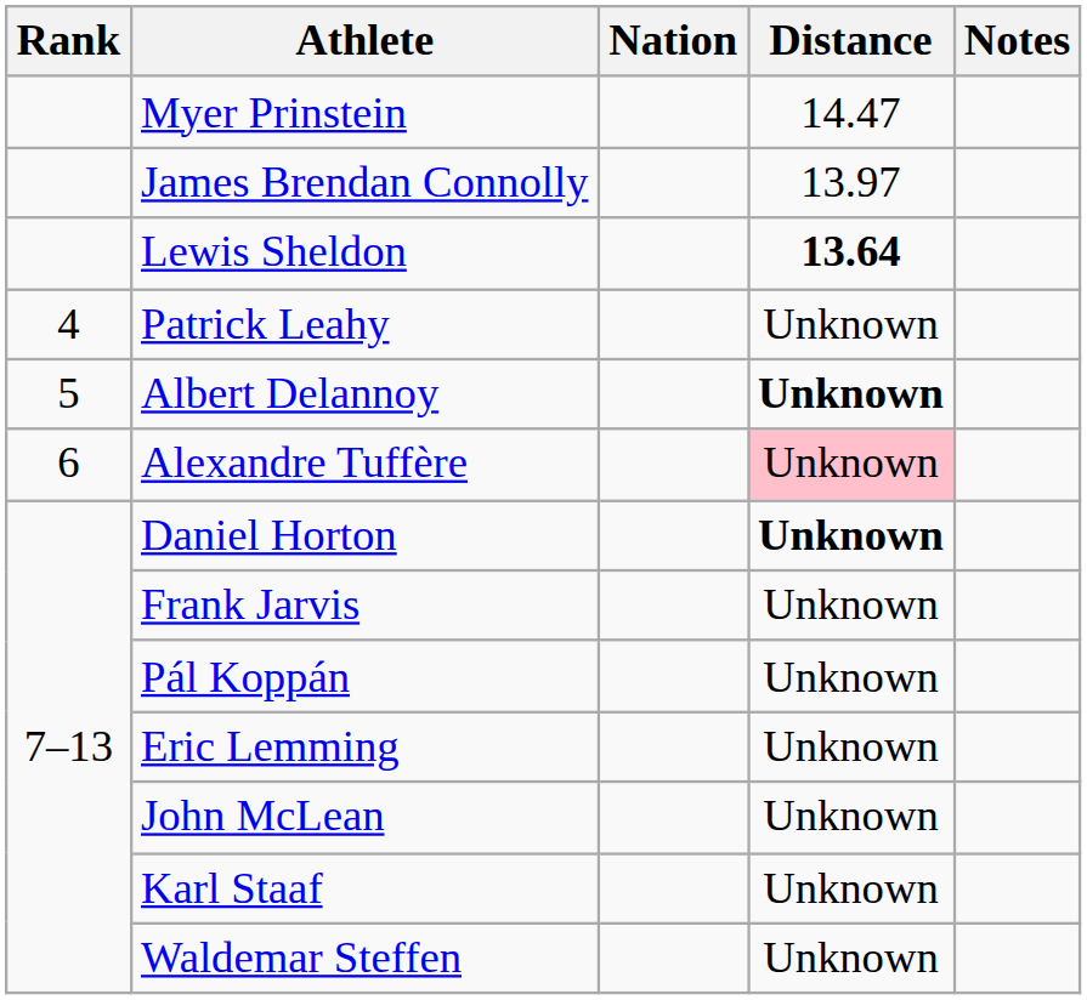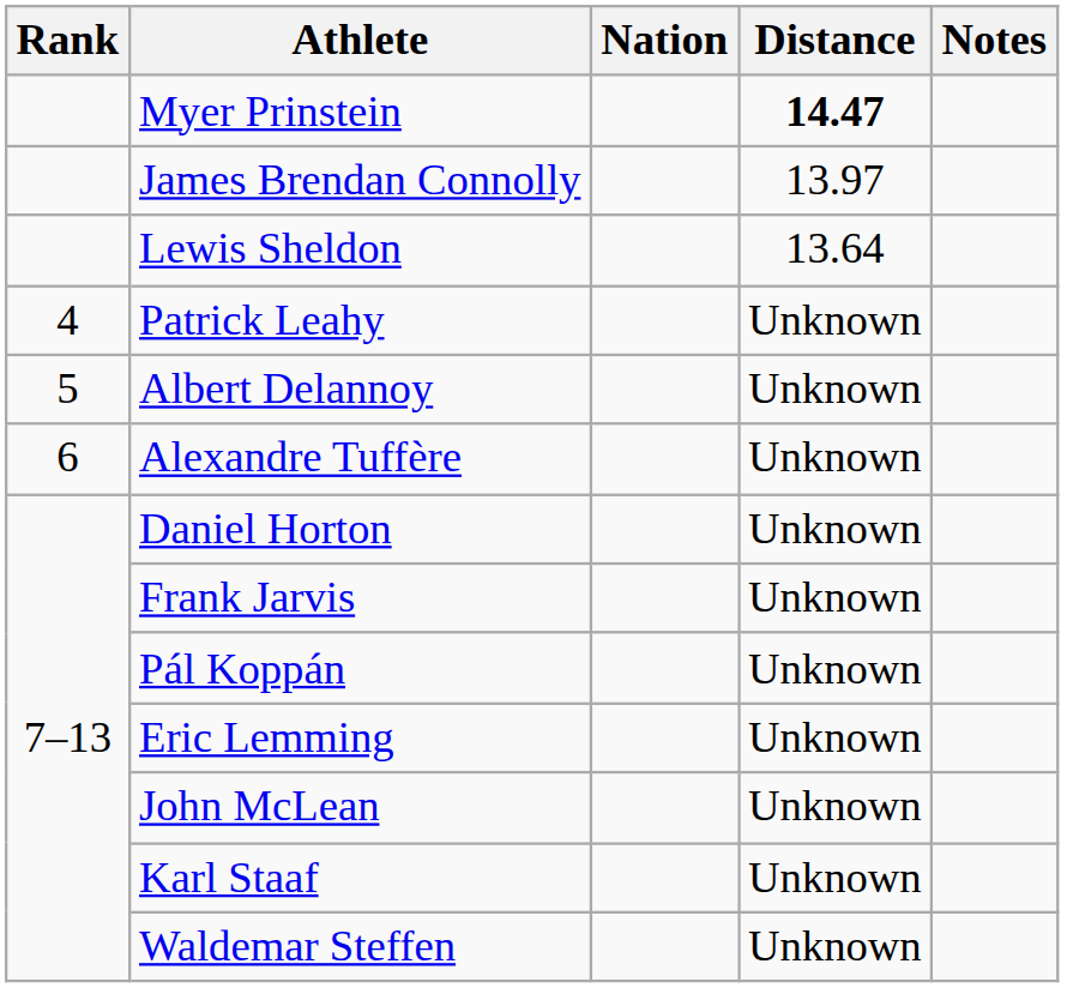Myer Prinstein | Distance: normal -> bold
Lewis Sheldon | Distance: bold -> normal
Albert Delannoy | Distance: bold -> normal
Alexandre Tuffère | Distance: pink background -> no background
Daniel Horton | Distance: bold -> normal
